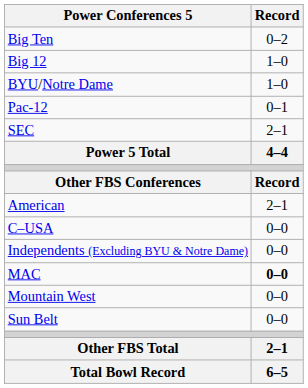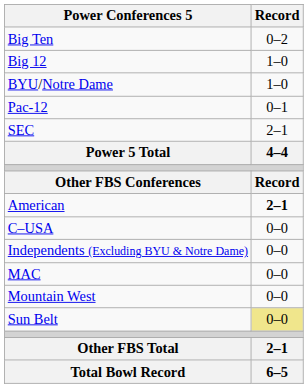American | Record: normal -> bold
MAC | Record: bold -> normal
Sun Belt | Record: no background -> khaki background
